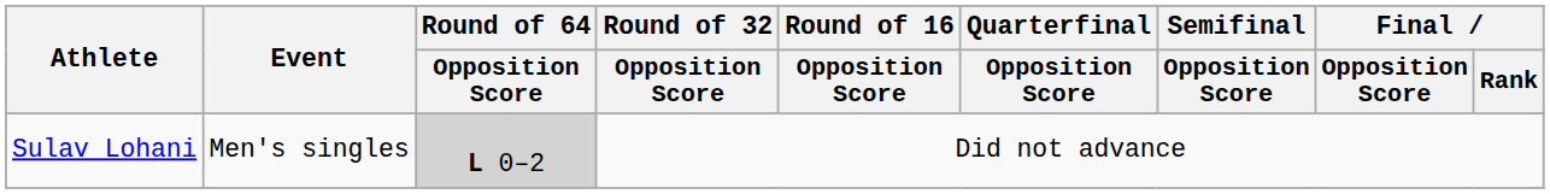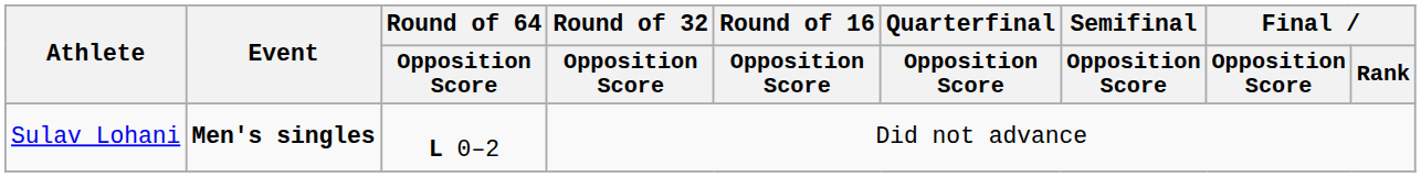Sulav Lohani | Event: normal -> bold
Sulav Lohani | Round of 64 / Opposition Score: lightgrey background -> no background
